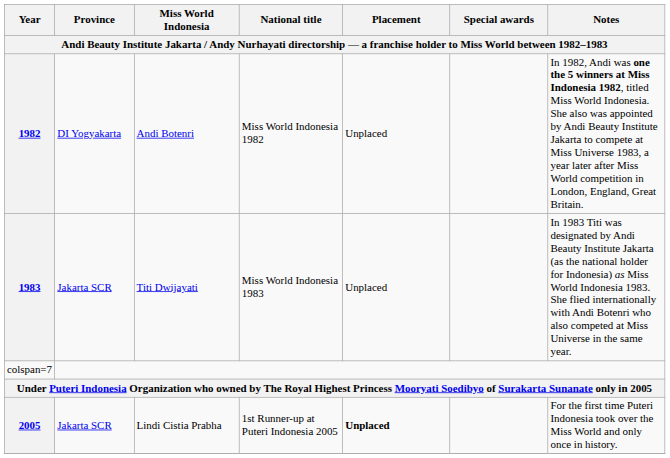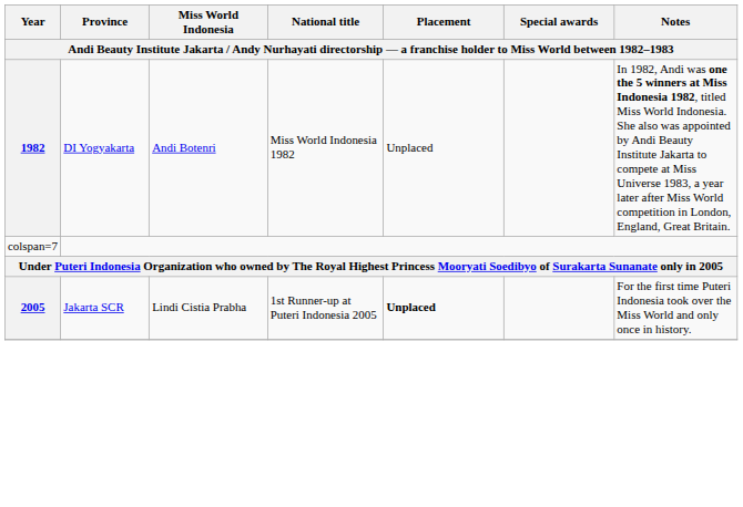- row: 1983 | Jakarta SCR | Titi Dwijayati | Miss World Indonesia 1983 | Unplaced | In 1983 Titi was designated by Andi Beauty Institute Jakarta (as the national holder for Indonesia) as Miss World Indonesia 1983. She flied internationally with Andi Botenri who also competed at Miss Universe in the same year.
